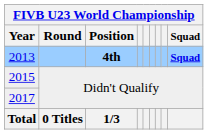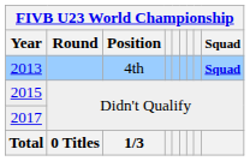2013 | FIVB U23 World Championship / Position: bold -> normal
